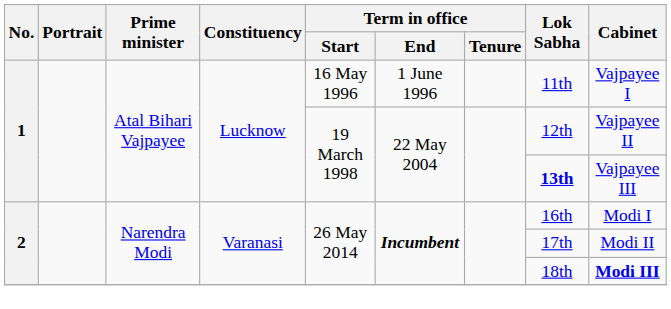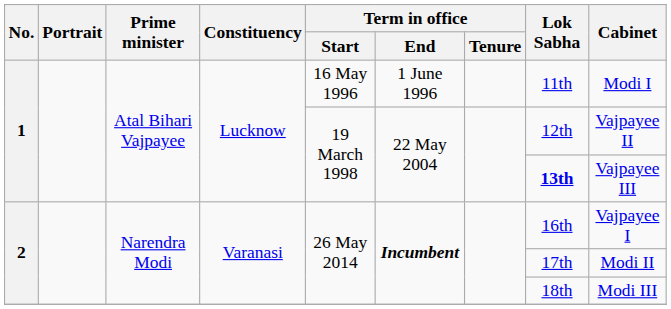row 3 | Cabinet: Vajpayee I -> Modi I
row 6 | Cabinet: Modi I -> Vajpayee I
row 8 | Cabinet: bold -> normal
